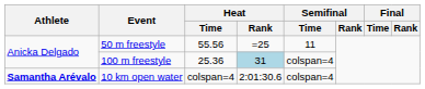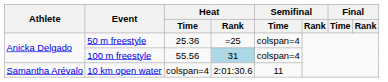50 m freestyle | Heat / Time: 55.56 -> 25.36
50 m freestyle | Semifinal / Time: 11 -> colspan=4
100 m freestyle | Heat / Time: 25.36 -> 55.56
10 km open water | Athlete: bold -> normal
10 km open water | Semifinal / Time: colspan=4 -> 11
